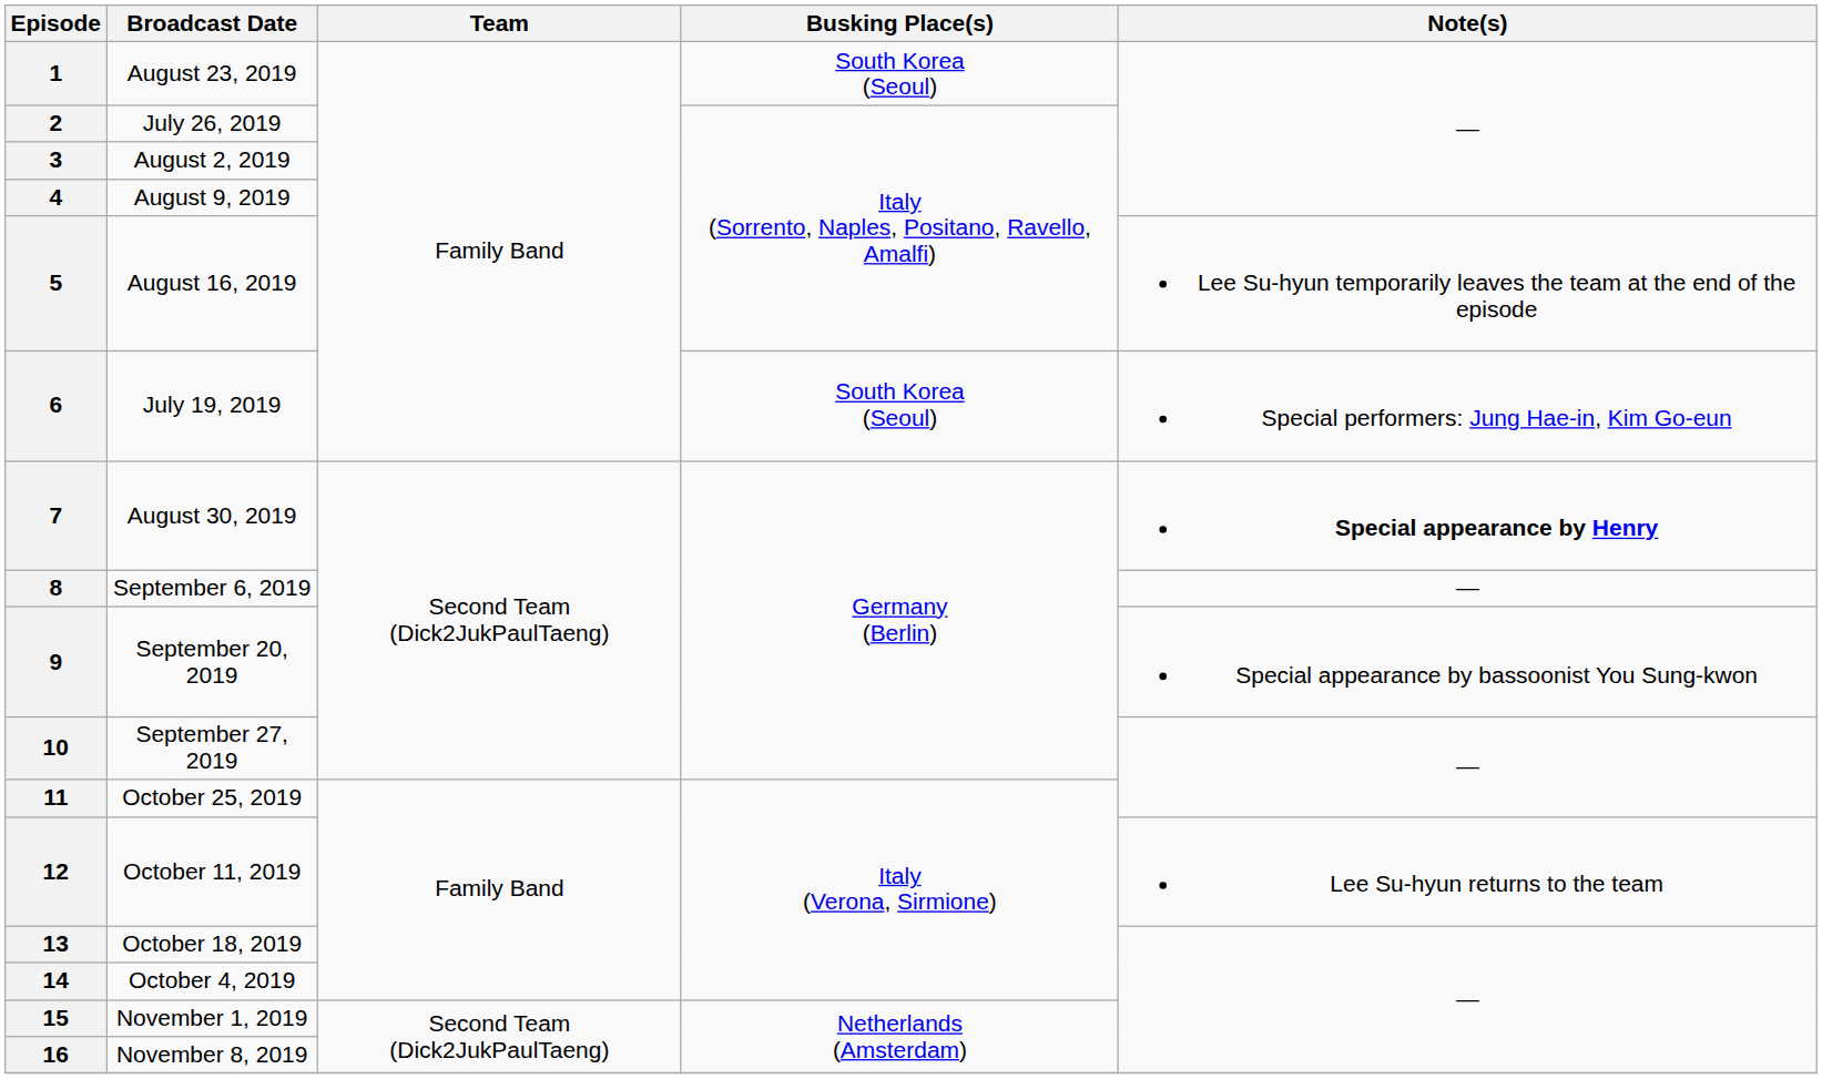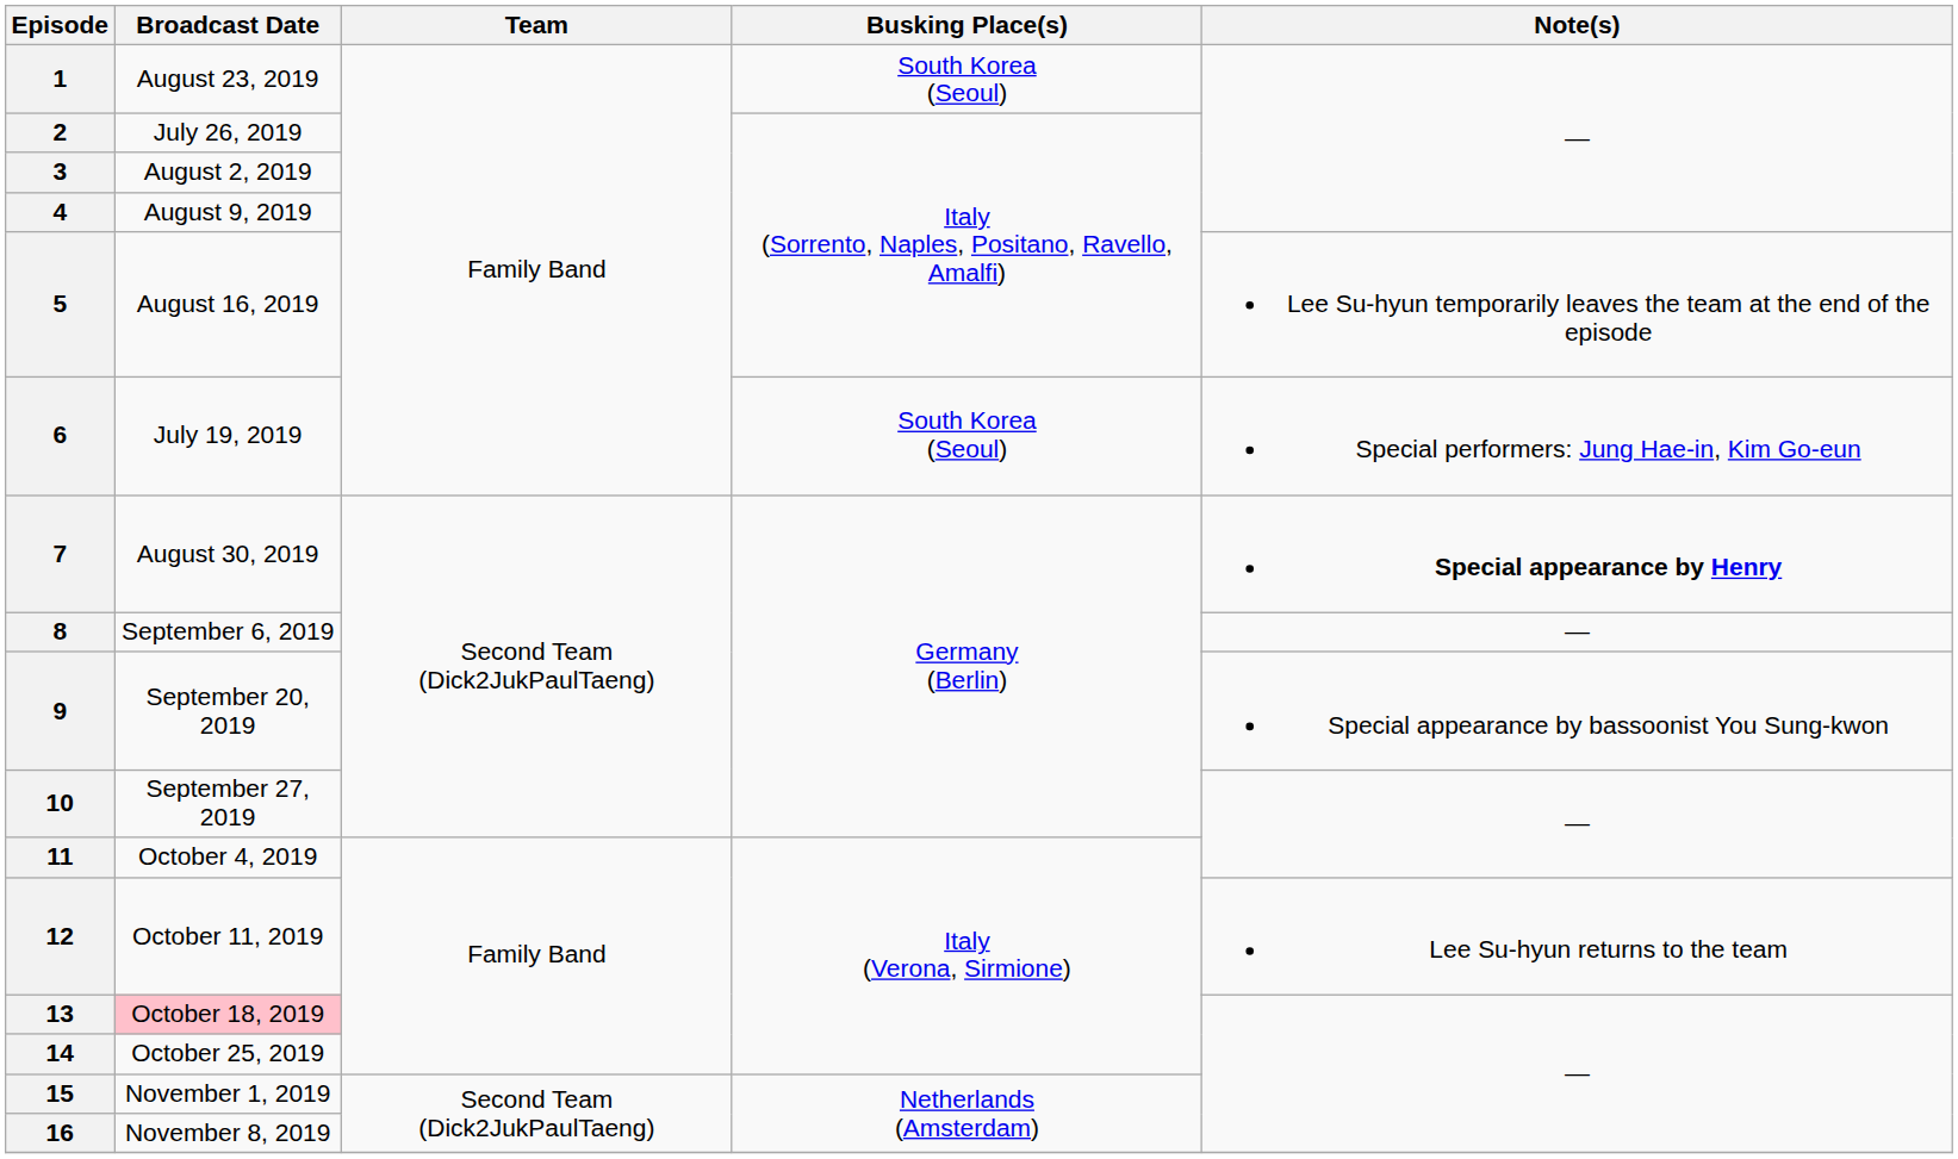11 | Broadcast Date: October 25, 2019 -> October 4, 2019
13 | Broadcast Date: no background -> pink background
14 | Broadcast Date: October 4, 2019 -> October 25, 2019
